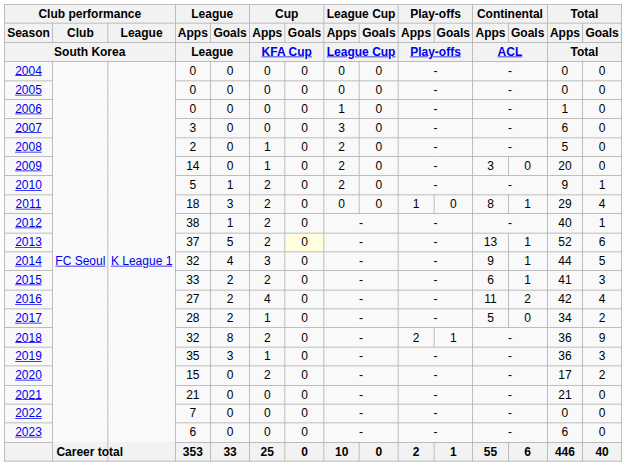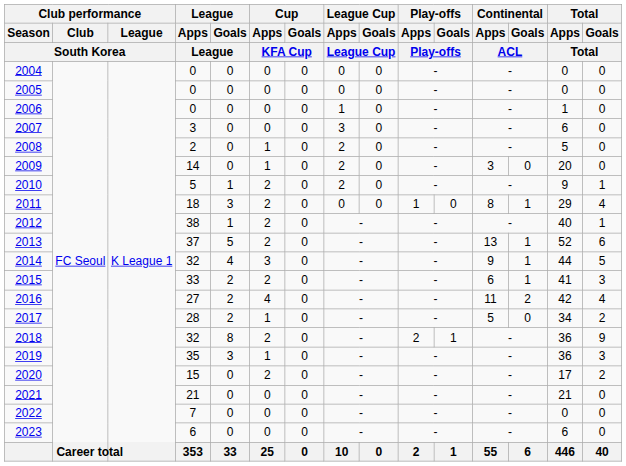2013 | Cup / Goals / KFA Cup: lightyellow background -> no background
